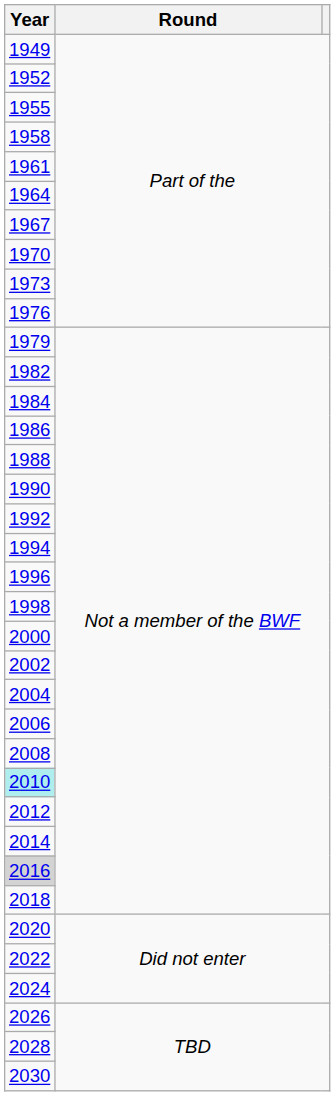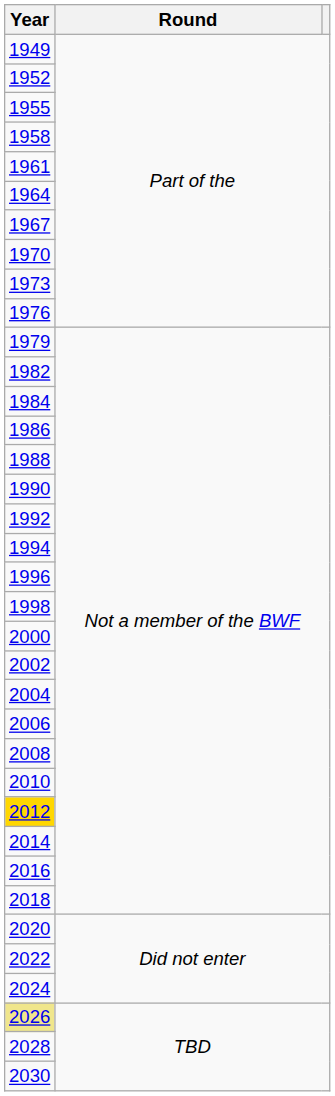2010 | Year: paleturquoise background -> no background
2012 | Year: no background -> gold background
2016 | Year: lightgrey background -> no background
2026 | Year: no background -> khaki background
